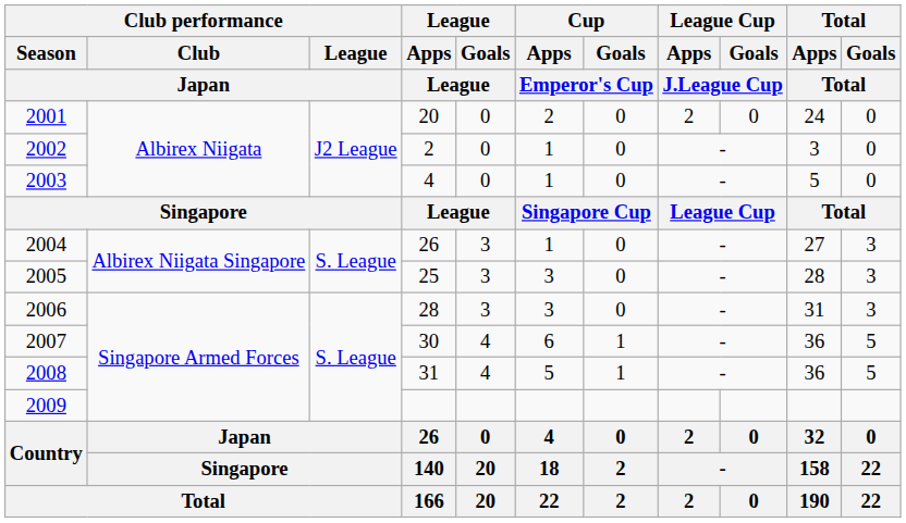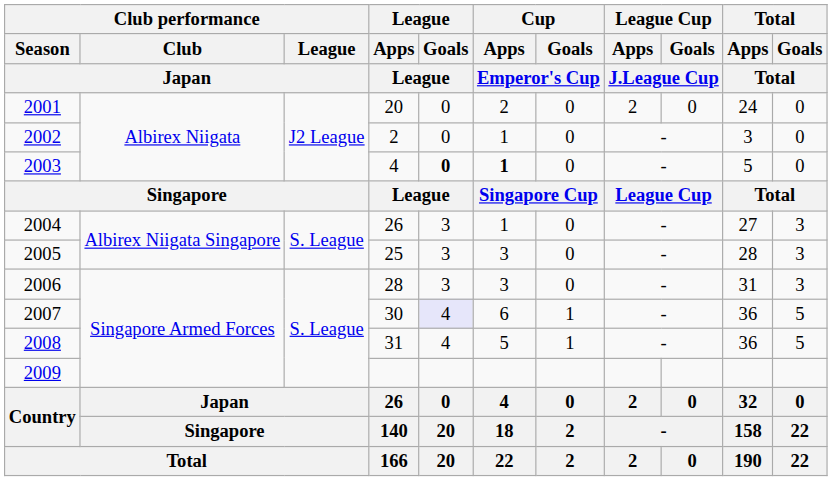2003 | League / Goals / League: normal -> bold
2003 | Cup / Apps / Emperor's Cup: normal -> bold
2007 | League / Goals / League: no background -> lavender background
